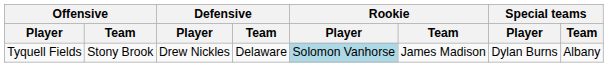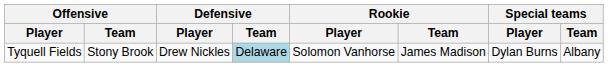Tyquell Fields | Defensive / Team: no background -> lightblue background
Tyquell Fields | Rookie / Player: lightblue background -> no background
